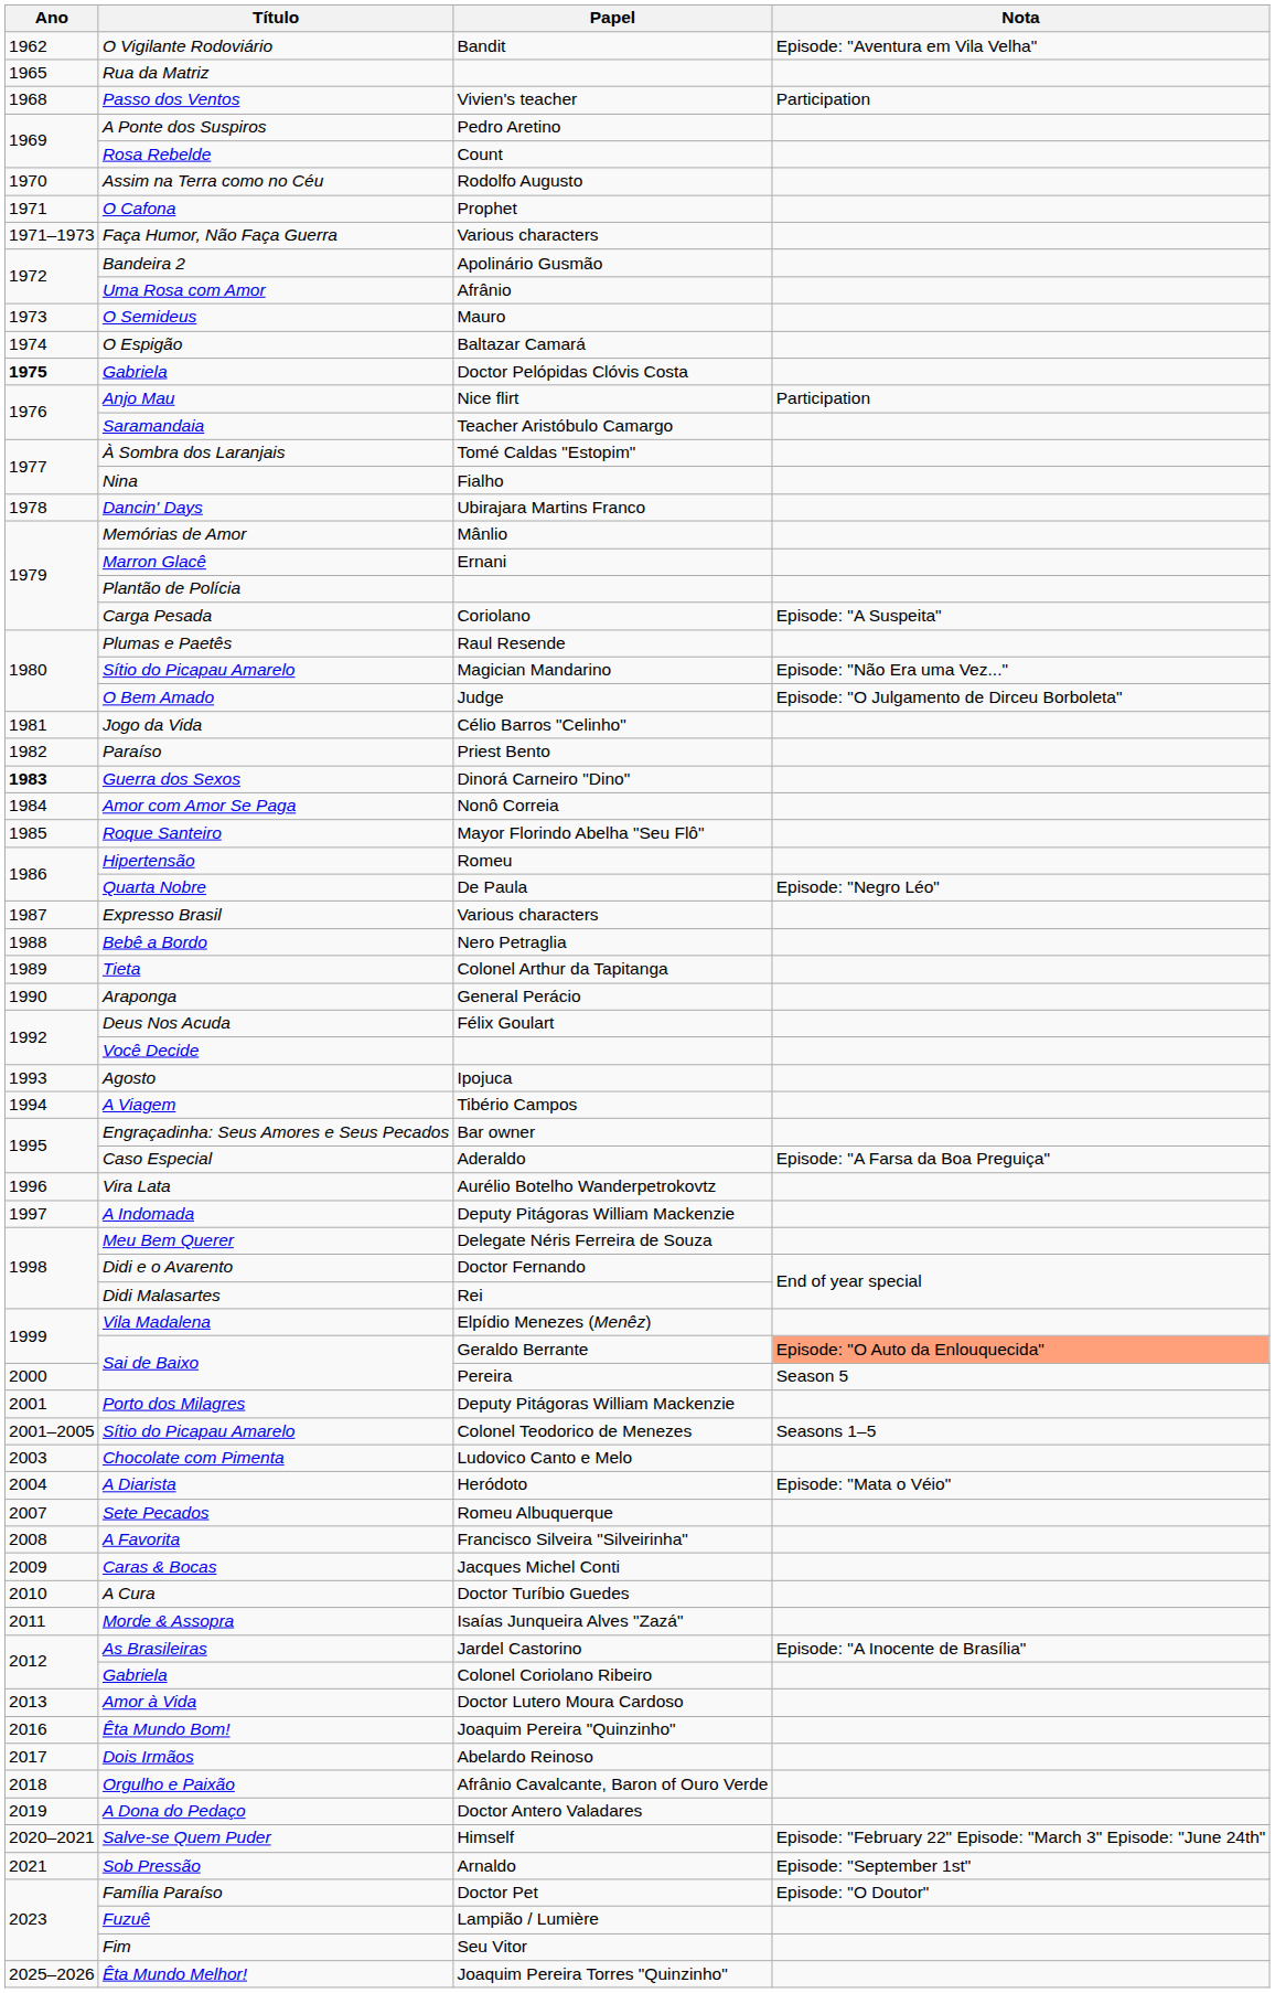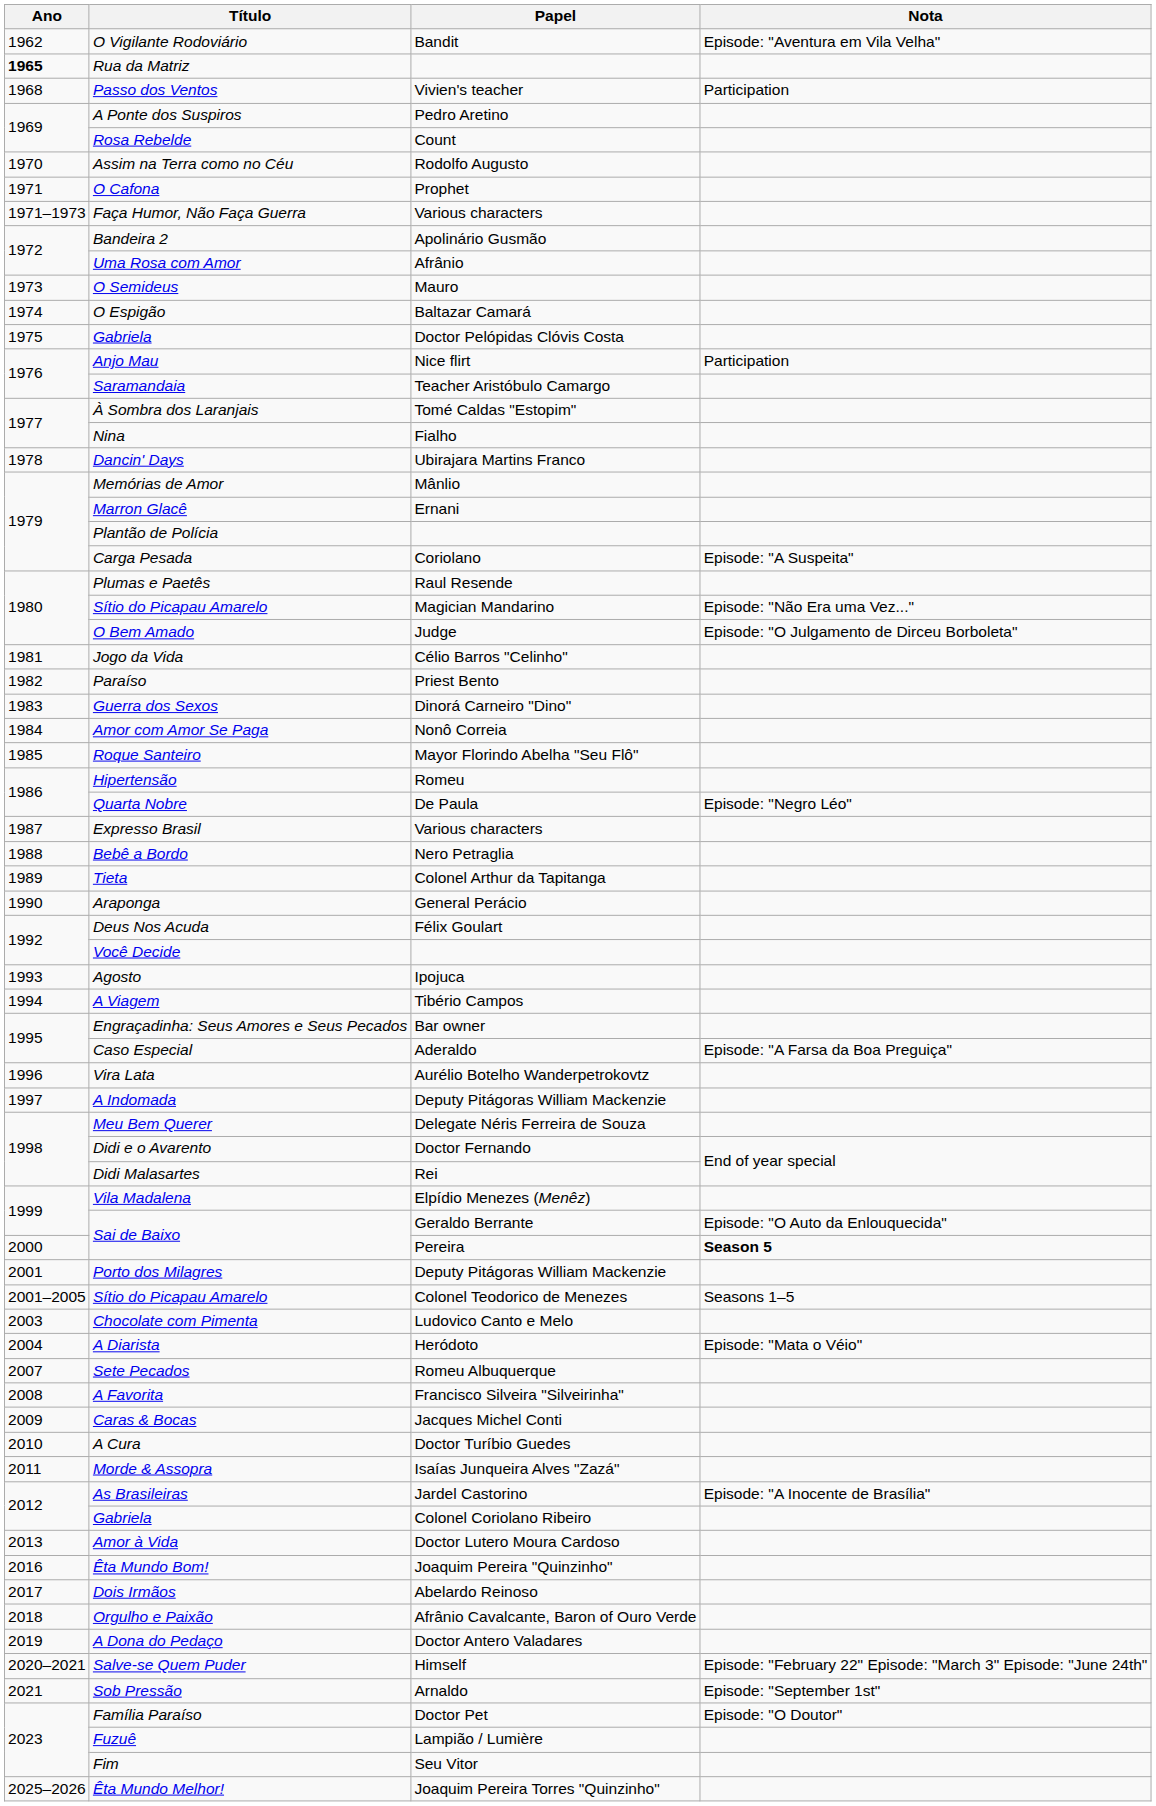Rua da Matriz | Ano: normal -> bold
Gabriela / Doctor Pelópidas Clóvis Costa | Ano: bold -> normal
Guerra dos Sexos | Ano: bold -> normal
Sai de Baixo / Geraldo Berrante | Nota: lightsalmon background -> no background
Sai de Baixo / Pereira | Nota: normal -> bold
